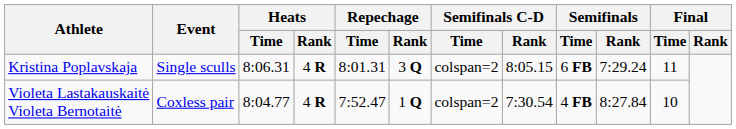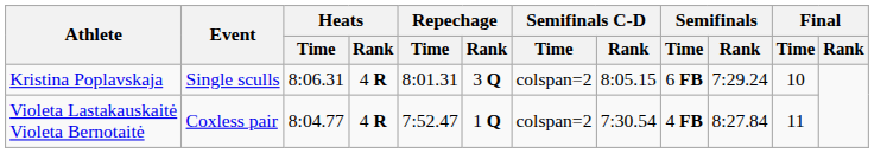Kristina Poplavskaja | Final / Time: 11 -> 10
Violeta Lastakauskaitė Violeta Bernotaitė | Final / Time: 10 -> 11
